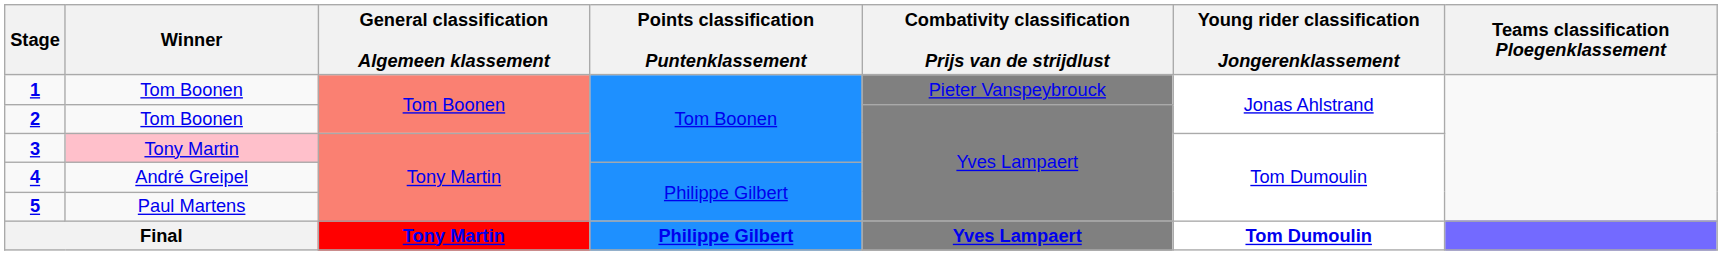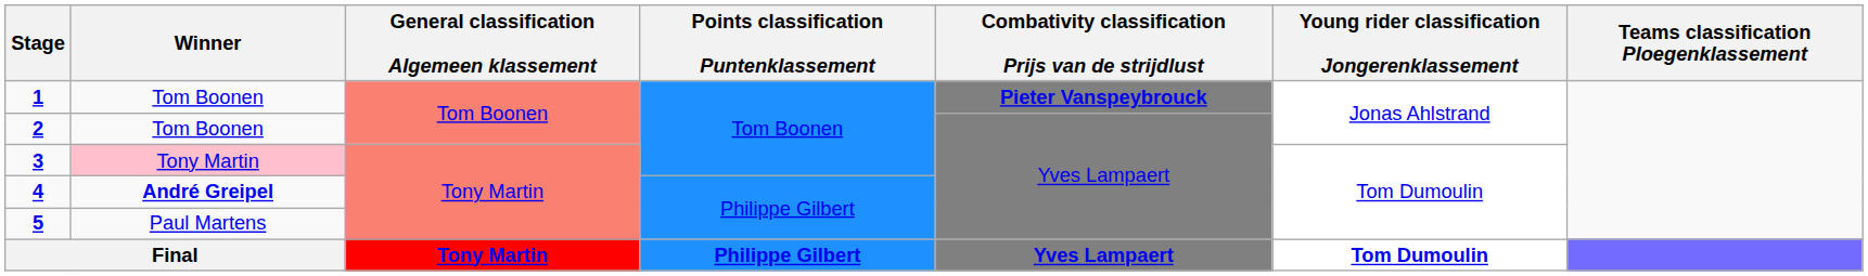1 | Combativity classification Prijs van de strijdlust: normal -> bold
4 | Winner: normal -> bold
